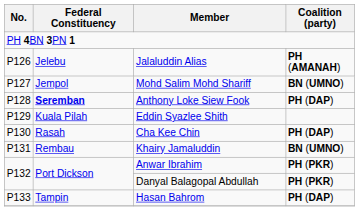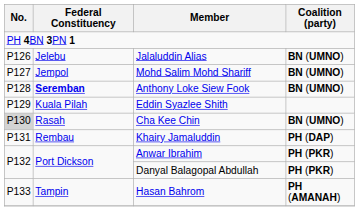Jalaluddin Alias | Coalition (party): PH (AMANAH) -> BN (UMNO)
Anthony Loke Siew Fook | Coalition (party): PH (DAP) -> BN (UMNO)
Cha Kee Chin | No.: no background -> lightgrey background
Cha Kee Chin | Coalition (party): PH (DAP) -> BN (UMNO)
Khairy Jamaluddin | Coalition (party): BN (UMNO) -> PH (DAP)
Hasan Bahrom | Coalition (party): PH (DAP) -> PH (AMANAH)
